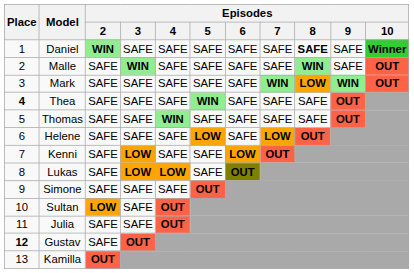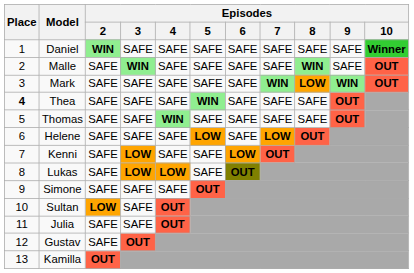Daniel | Episodes / 8: bold -> normal
Gustav | Place: bold -> normal
